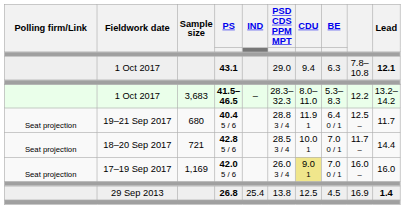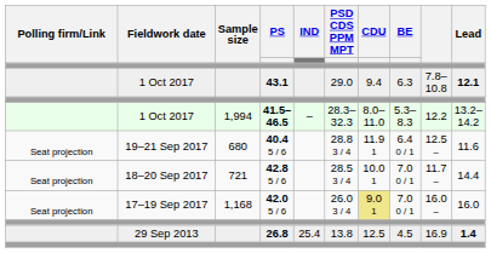41.5– 46.5 | Sample size: 3,683 -> 1,994
40.4 5 / 6 | Lead: 11.7 -> 11.6
42.0 5 / 6 | Sample size: 1,169 -> 1,168
